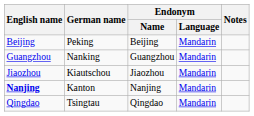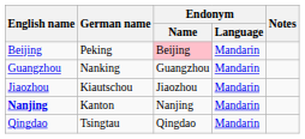row 3 | Endonym / Name: no background -> pink background
